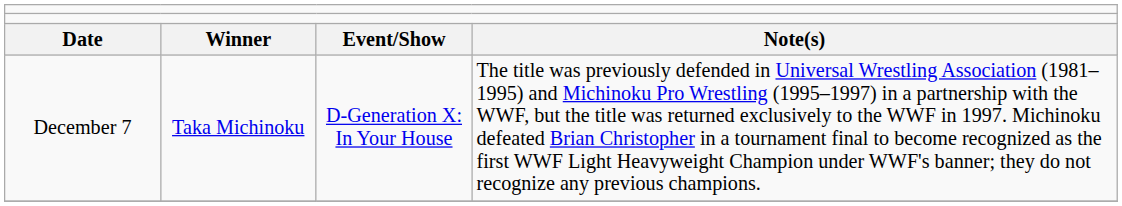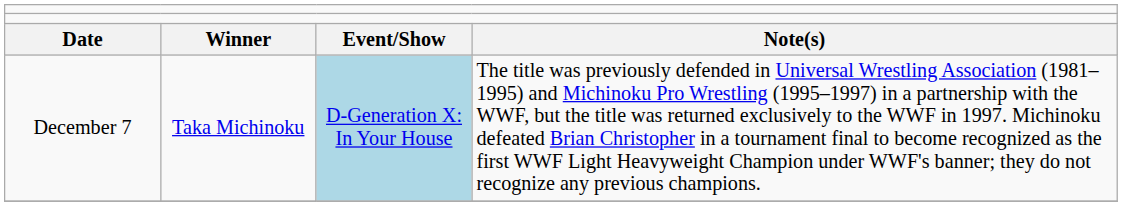December 7 | column 3: no background -> lightblue background
